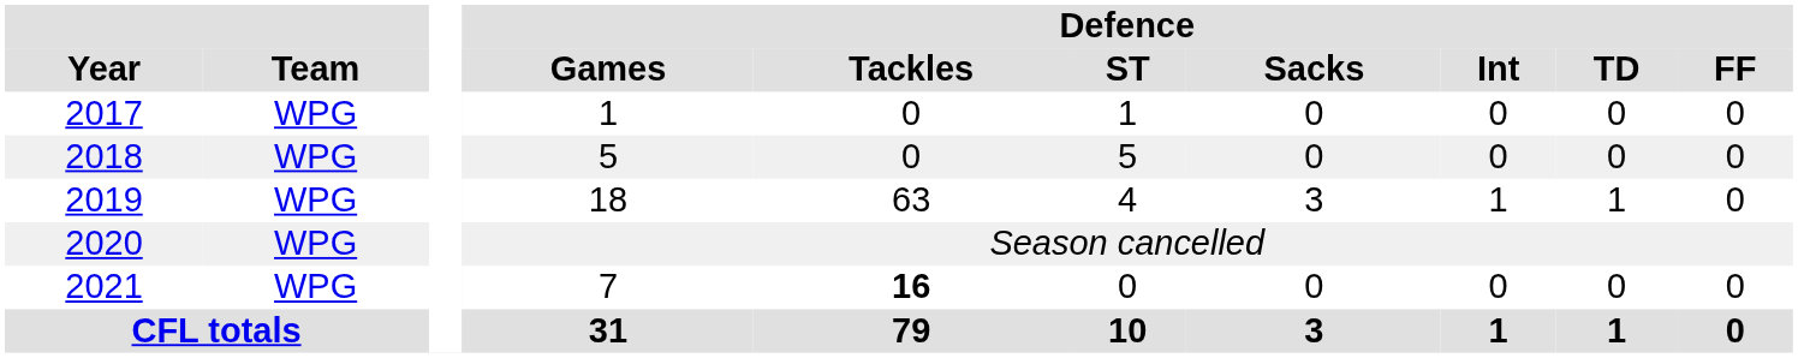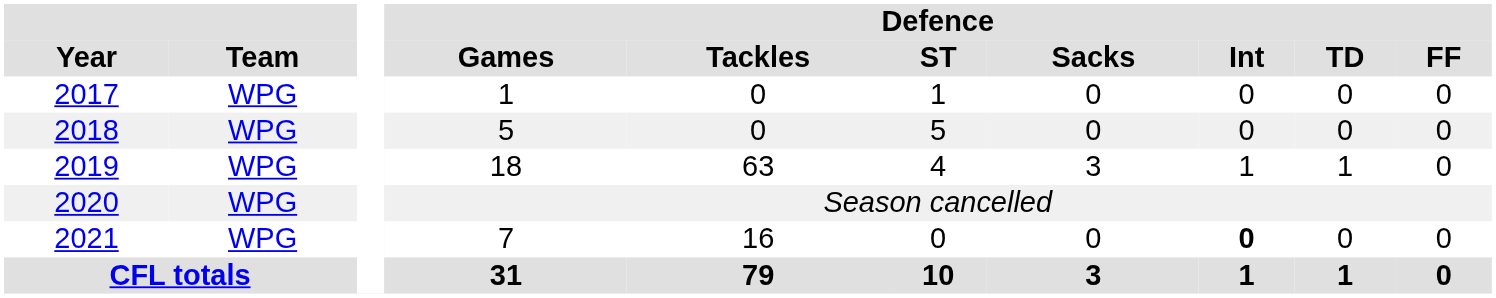2021 | Defence / Tackles: bold -> normal
2021 | Defence / Int: normal -> bold
